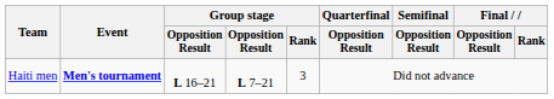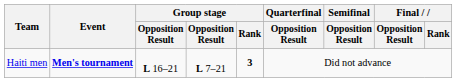Haiti men | Group stage / Rank: normal -> bold
